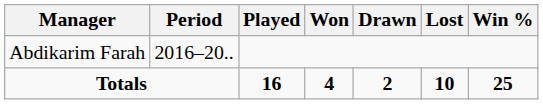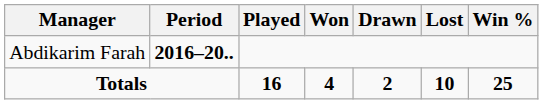Abdikarim Farah | Period: normal -> bold
